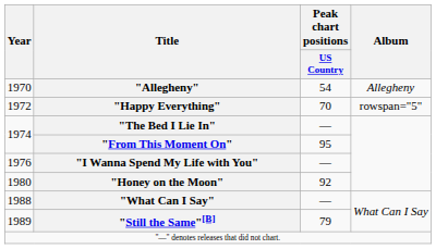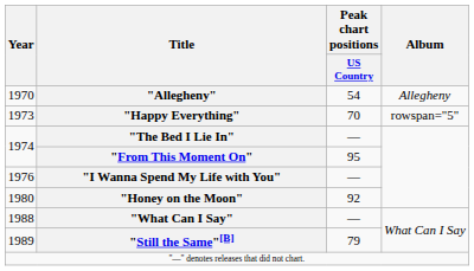"Happy Everything" | Year: 1972 -> 1973
